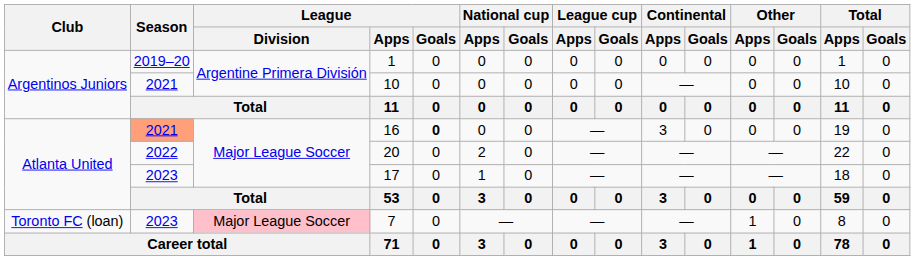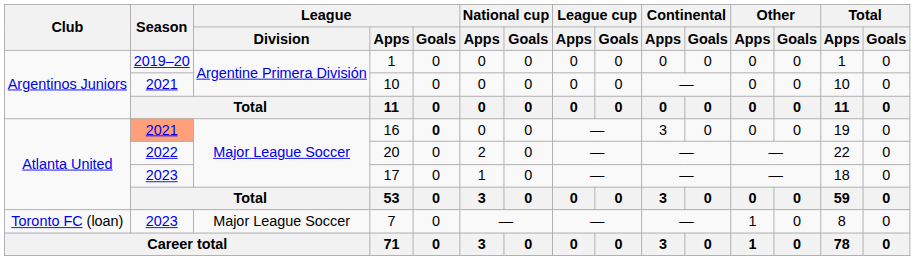7 | League / Division: pink background -> no background
